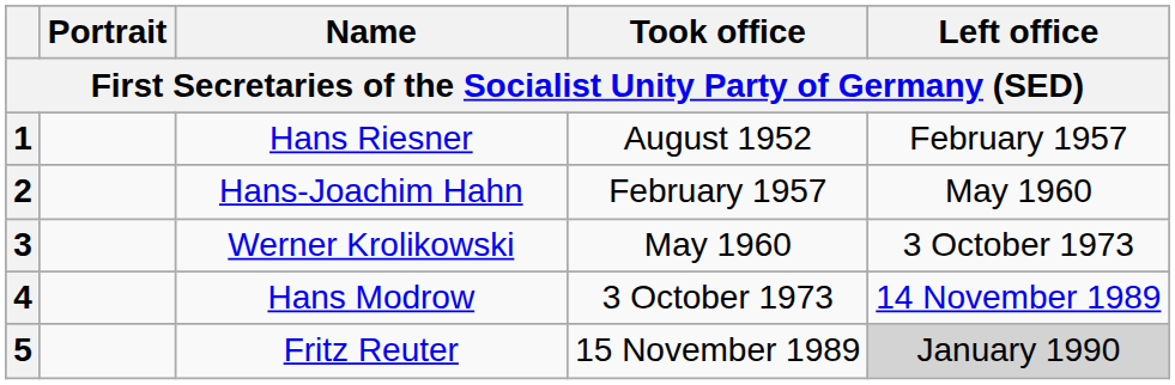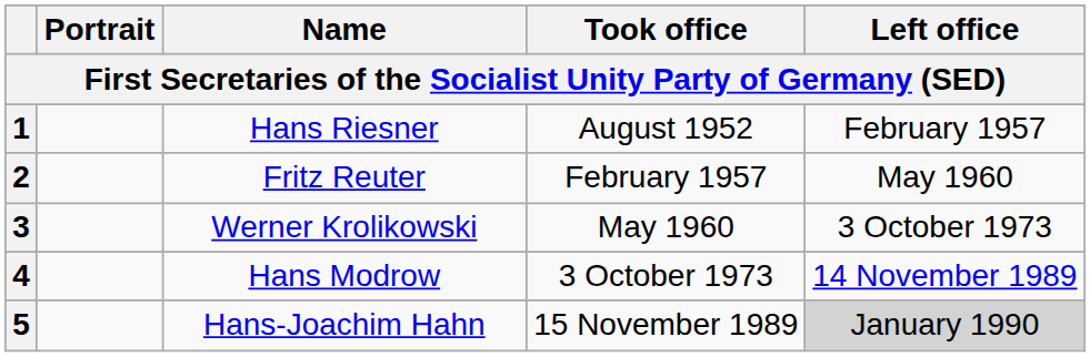2 | Name: Hans-Joachim Hahn -> Fritz Reuter
5 | Name: Fritz Reuter -> Hans-Joachim Hahn
